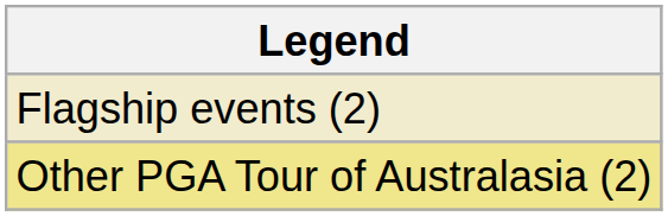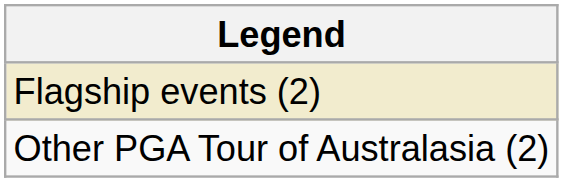row 3 | column 1: khaki background -> no background
